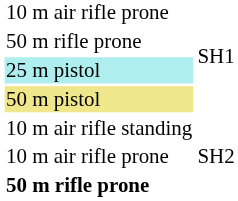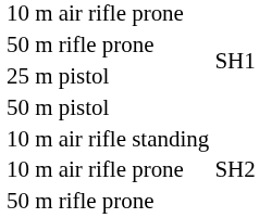25 m pistol | column 1: paleturquoise background -> no background
50 m pistol | column 1: khaki background -> no background
50 m rifle prone / SH2 | column 1: bold -> normal
